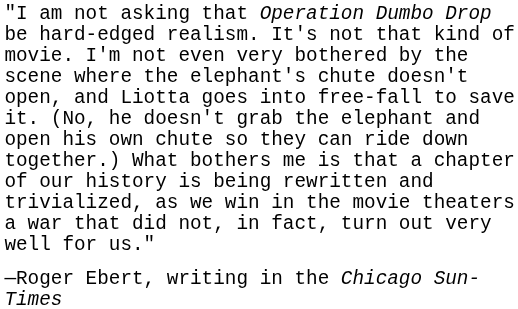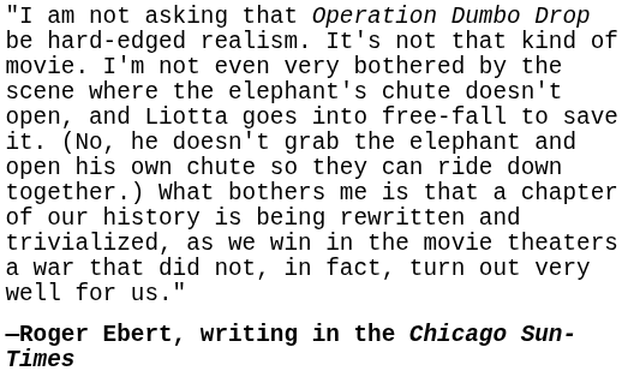row 2 | column 1: normal -> bold
